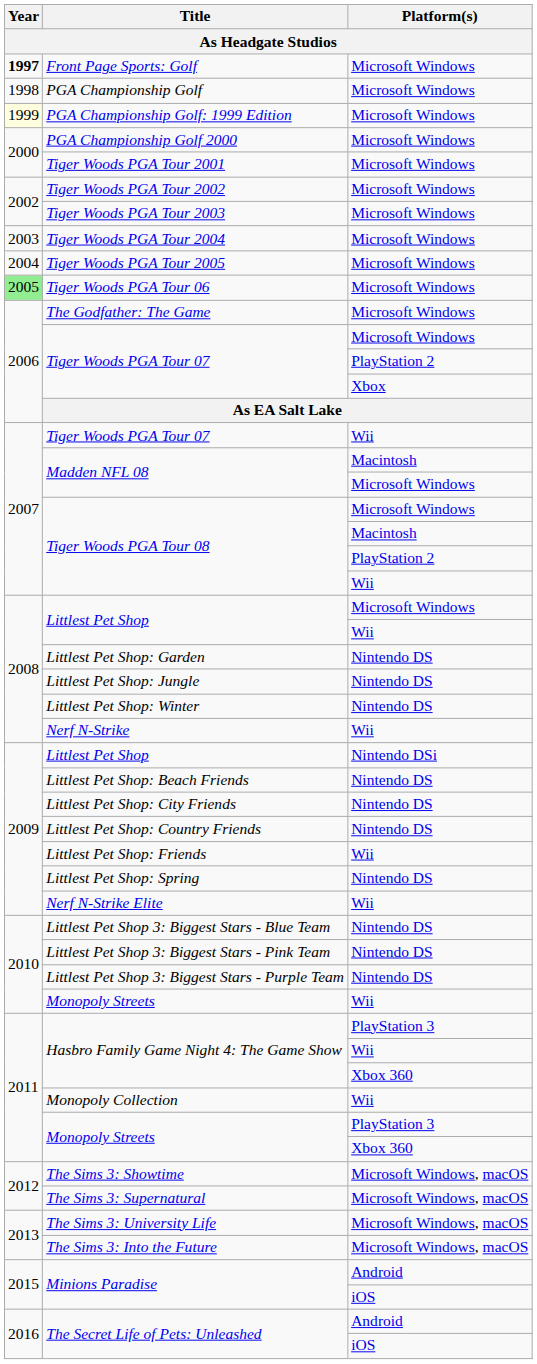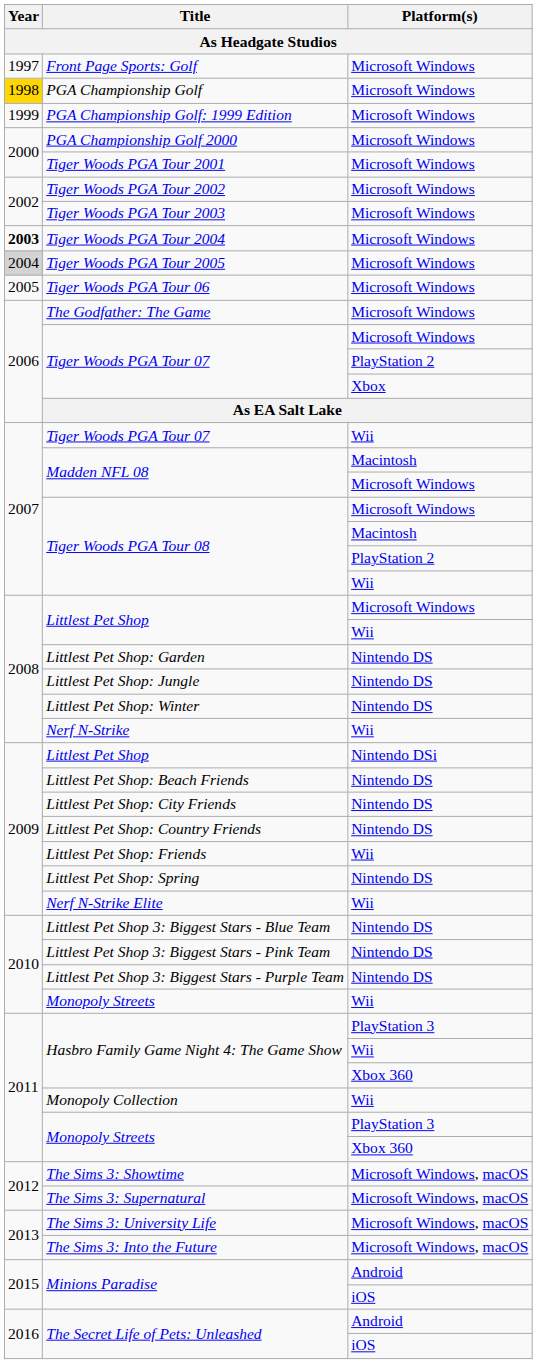Front Page Sports: Golf | Year / As Headgate Studios: bold -> normal
PGA Championship Golf | Year / As Headgate Studios: no background -> gold background
PGA Championship Golf: 1999 Edition | Year / As Headgate Studios: lightyellow background -> no background
Tiger Woods PGA Tour 2004 | Year / As Headgate Studios: normal -> bold
Tiger Woods PGA Tour 2005 | Year / As Headgate Studios: no background -> lightgrey background
Tiger Woods PGA Tour 06 | Year / As Headgate Studios: lightgreen background -> no background
